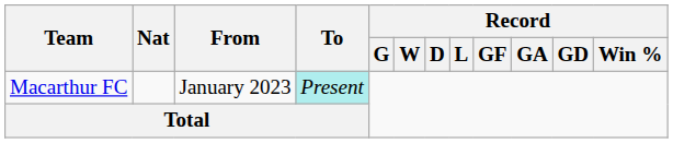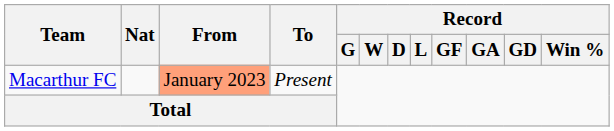Macarthur FC | From: no background -> lightsalmon background
Macarthur FC | To: paleturquoise background -> no background
